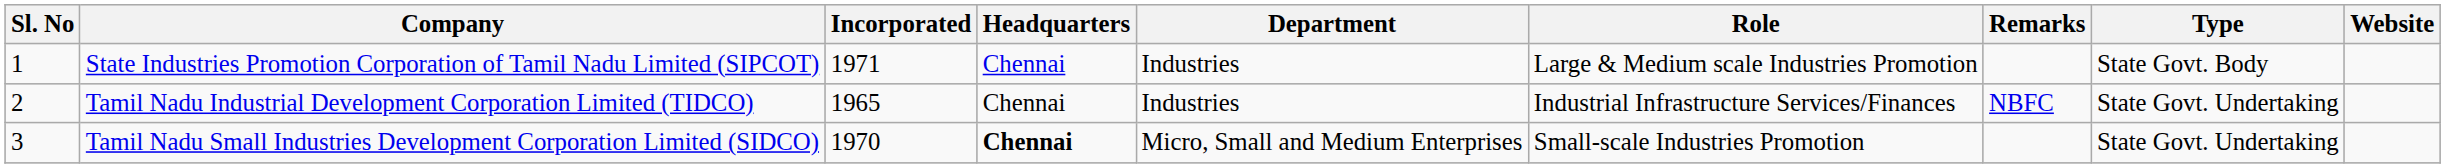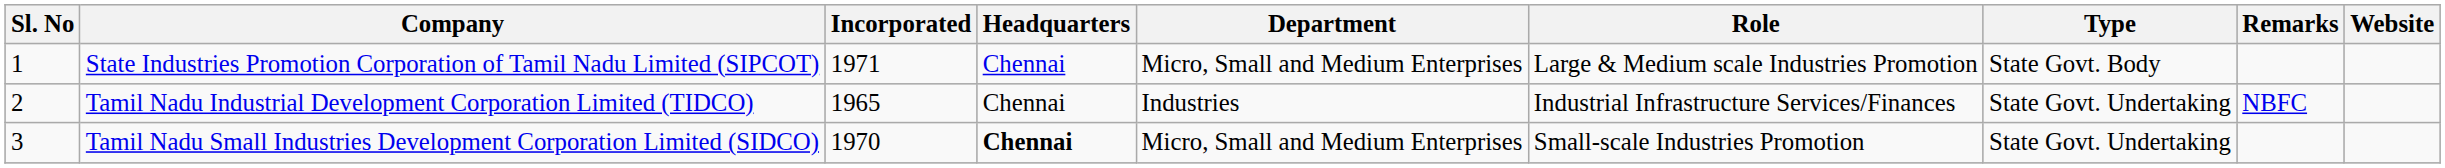columns swapped: Type <-> Remarks
row 2 | Department: Industries -> Micro, Small and Medium Enterprises
